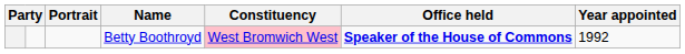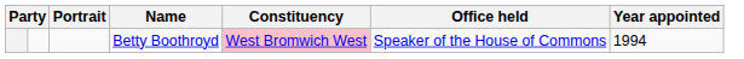Betty Boothroyd | Office held: bold -> normal
Betty Boothroyd | Year appointed: 1992 -> 1994
